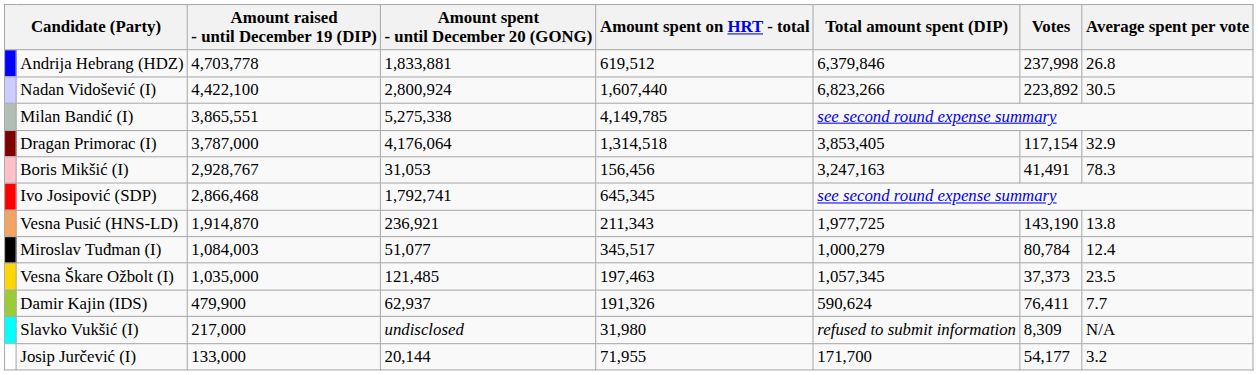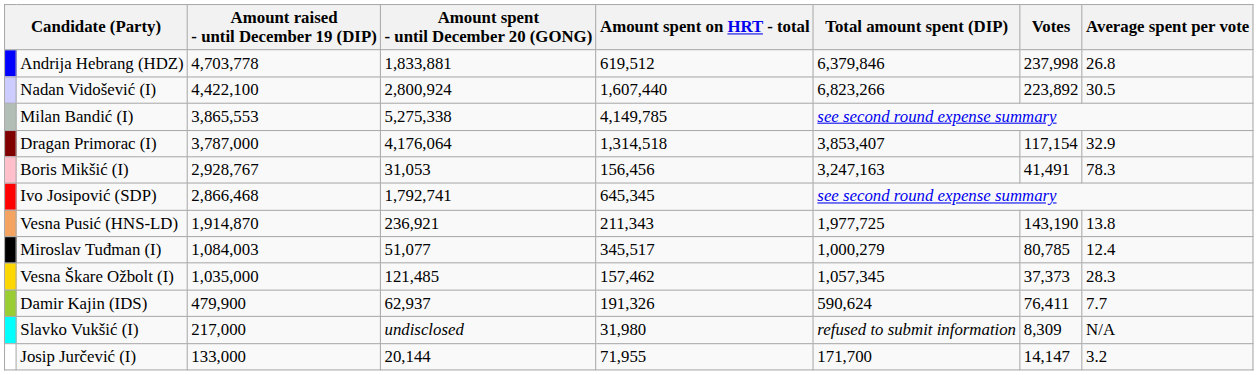Milan Bandić (I) | Amount raised - until December 19 (DIP): 3,865,551 -> 3,865,553
Dragan Primorac (I) | Total amount spent (DIP): 3,853,405 -> 3,853,407
Miroslav Tuđman (I) | Votes: 80,784 -> 80,785
Vesna Škare Ožbolt (I) | Amount spent on HRT - total: 197,463 -> 157,462
Vesna Škare Ožbolt (I) | Average spent per vote: 23.5 -> 28.3
Josip Jurčević (I) | Votes: 54,177 -> 14,147
